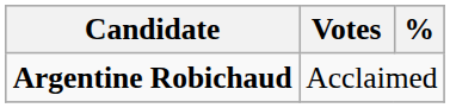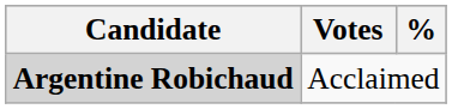Argentine Robichaud | Candidate: no background -> lightgrey background
